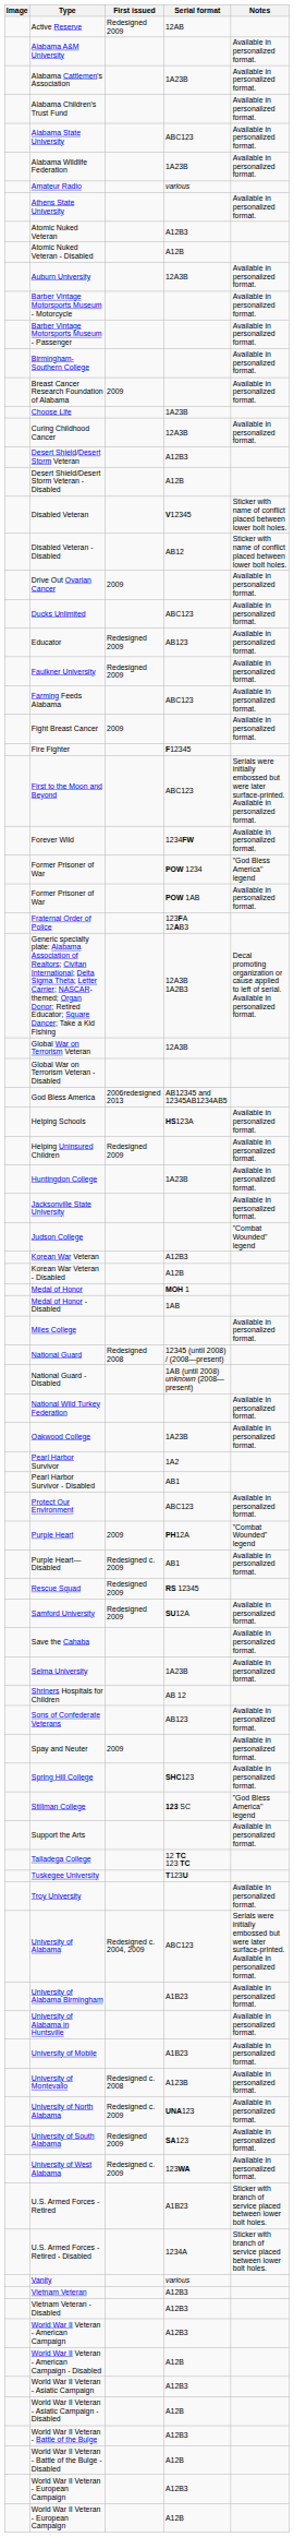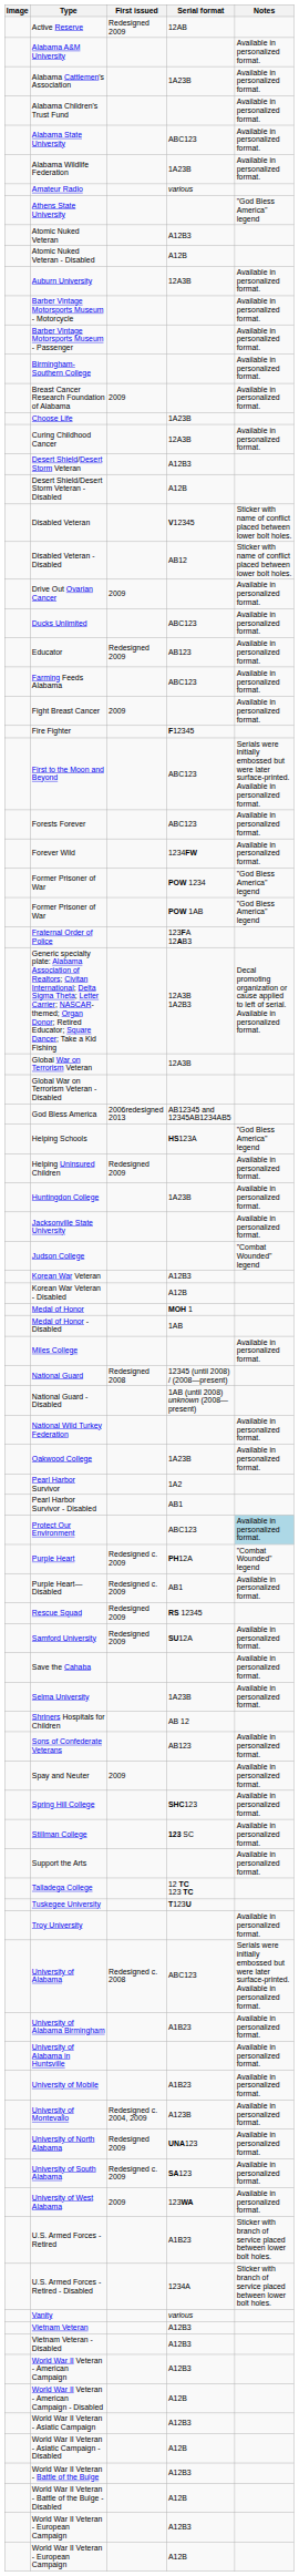Athens State University | Notes: Available in personalized format. -> "God Bless America" legend
- row: Faulkner University | Redesigned 2009 | Available in personalized format.
+ row: Forests Forever | ABC123 | Available in personalized format.
Former Prisoner of War / POW 1AB | Notes: Available in personalized format. -> "God Bless America" legend
Helping Schools | Notes: Available in personalized format. -> "God Bless America" legend
Protect Our Environment | Notes: no background -> lightblue background
Purple Heart | First issued: 2009 -> Redesigned c. 2009
Stillman College | Notes: "God Bless America" legend -> Available in personalized format.
University of Alabama | First issued: Redesigned c. 2004, 2009 -> Redesigned c. 2008
University of Montevallo | First issued: Redesigned c. 2008 -> Redesigned c. 2004, 2009
University of North Alabama | First issued: Redesigned c. 2009 -> Redesigned 2009
University of South Alabama | First issued: Redesigned 2009 -> Redesigned c. 2009
University of West Alabama | First issued: Redesigned c. 2009 -> 2009
